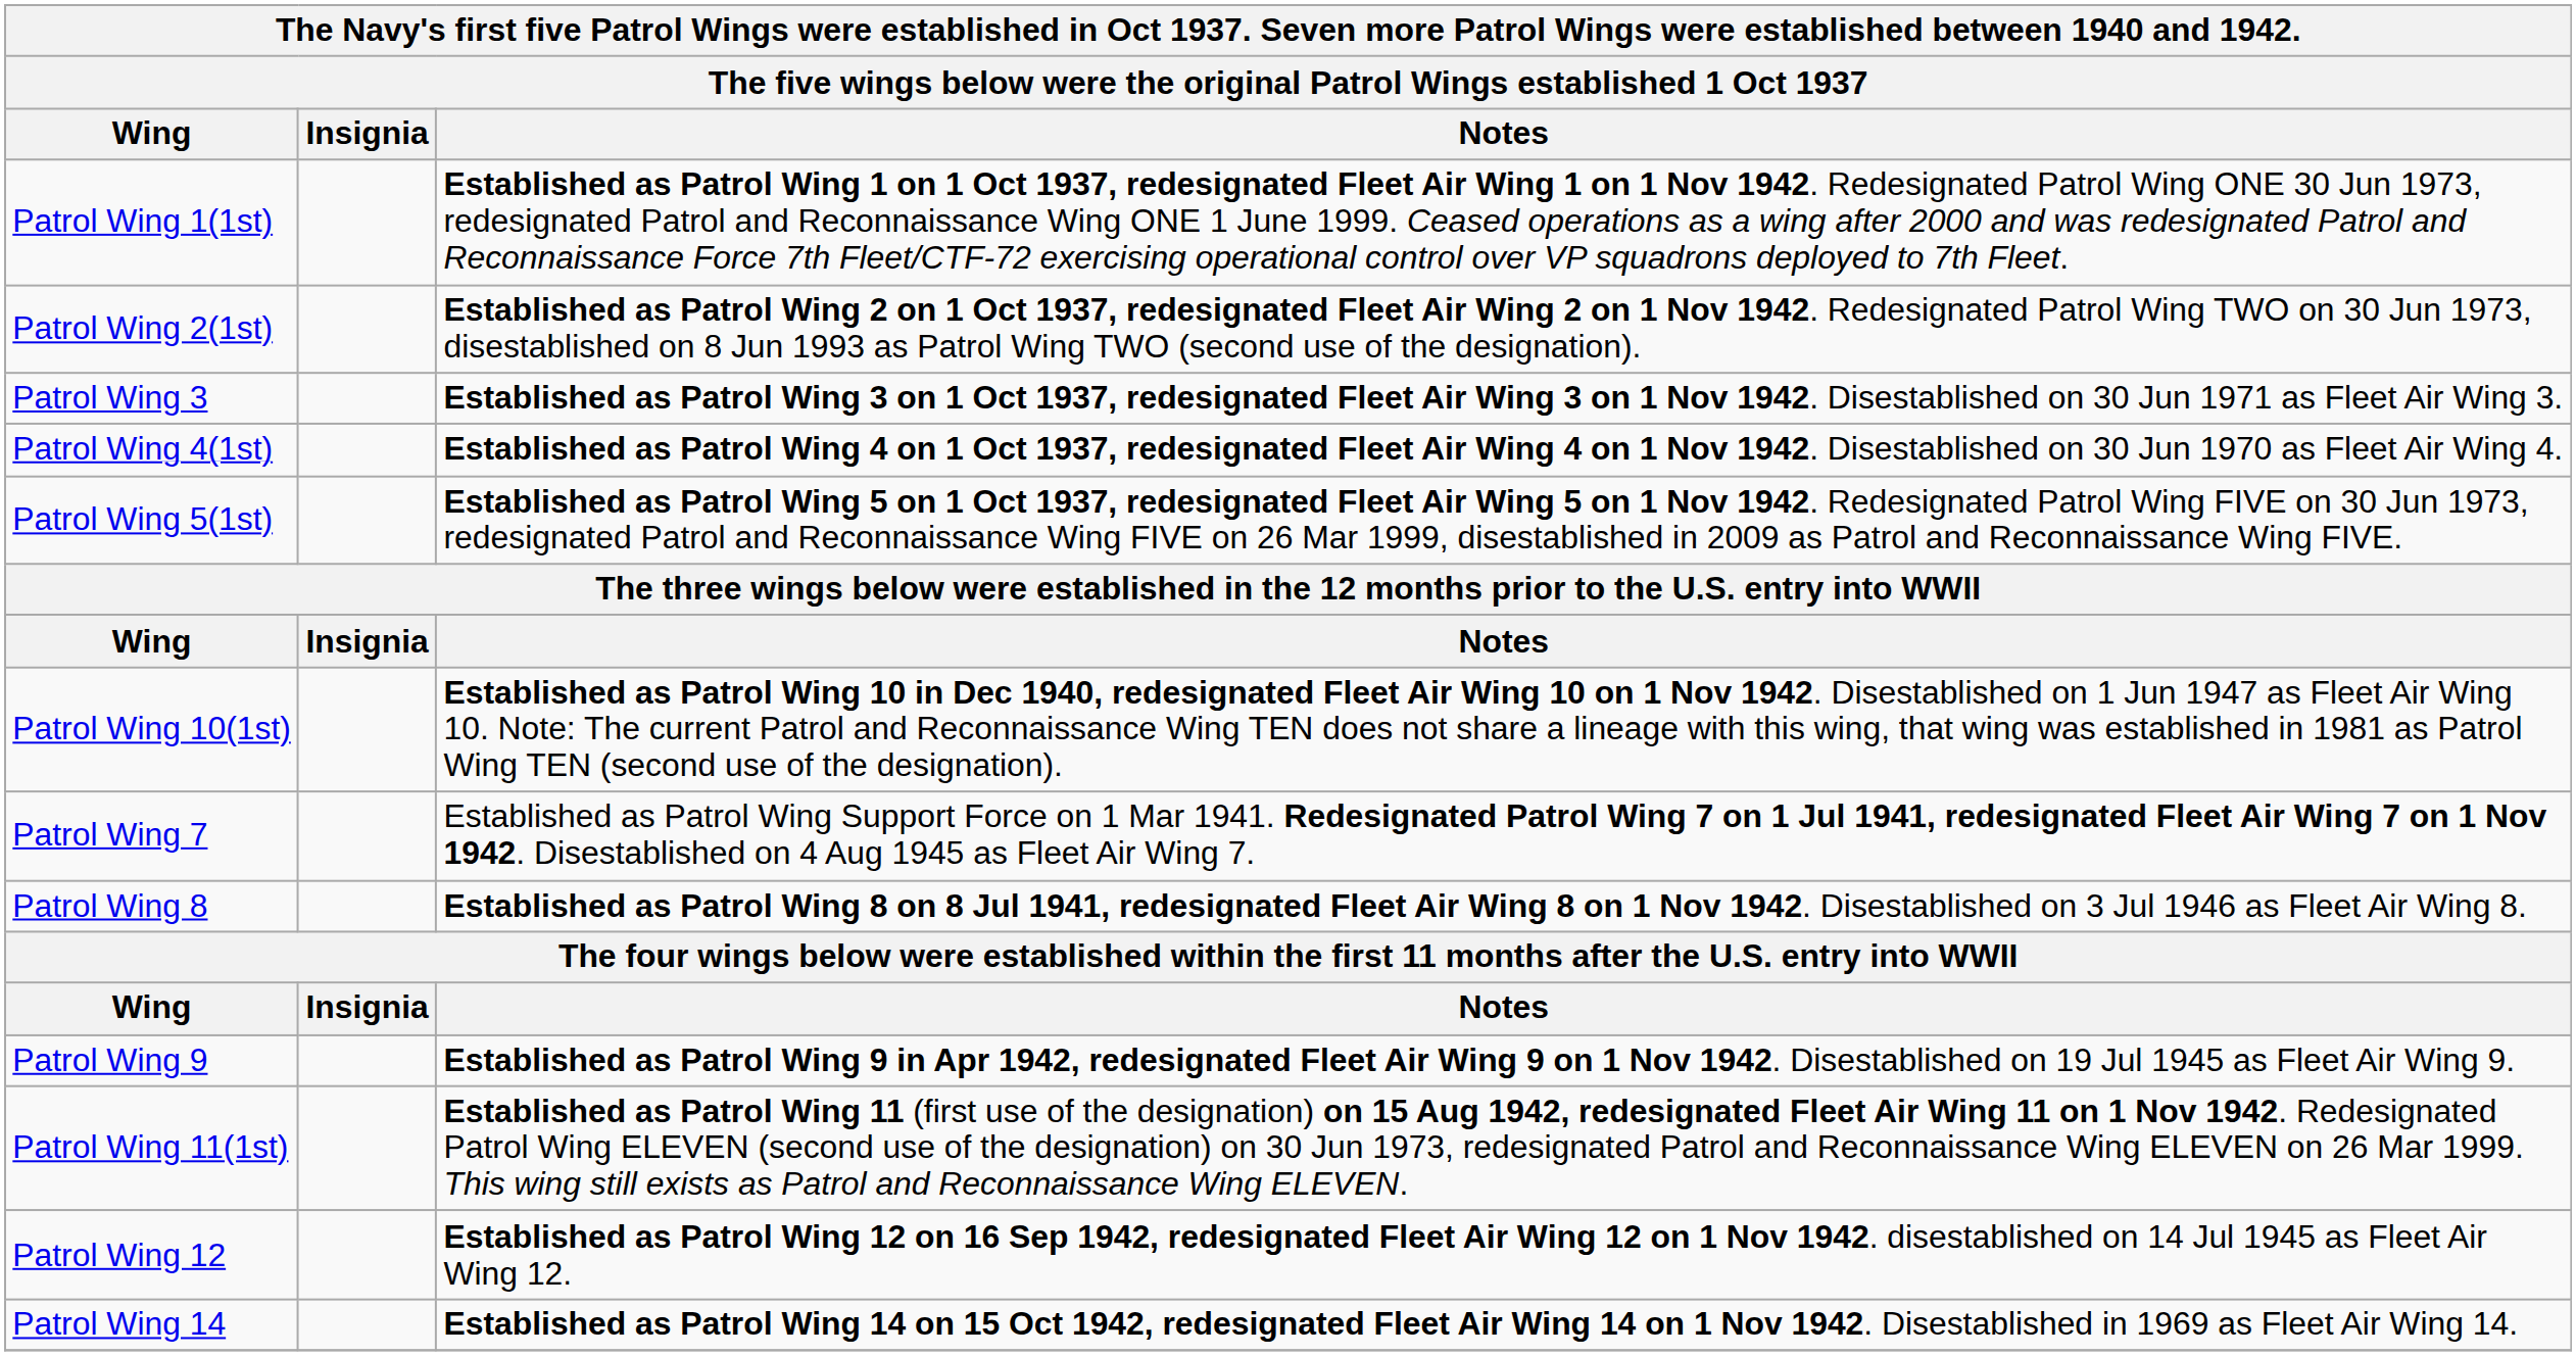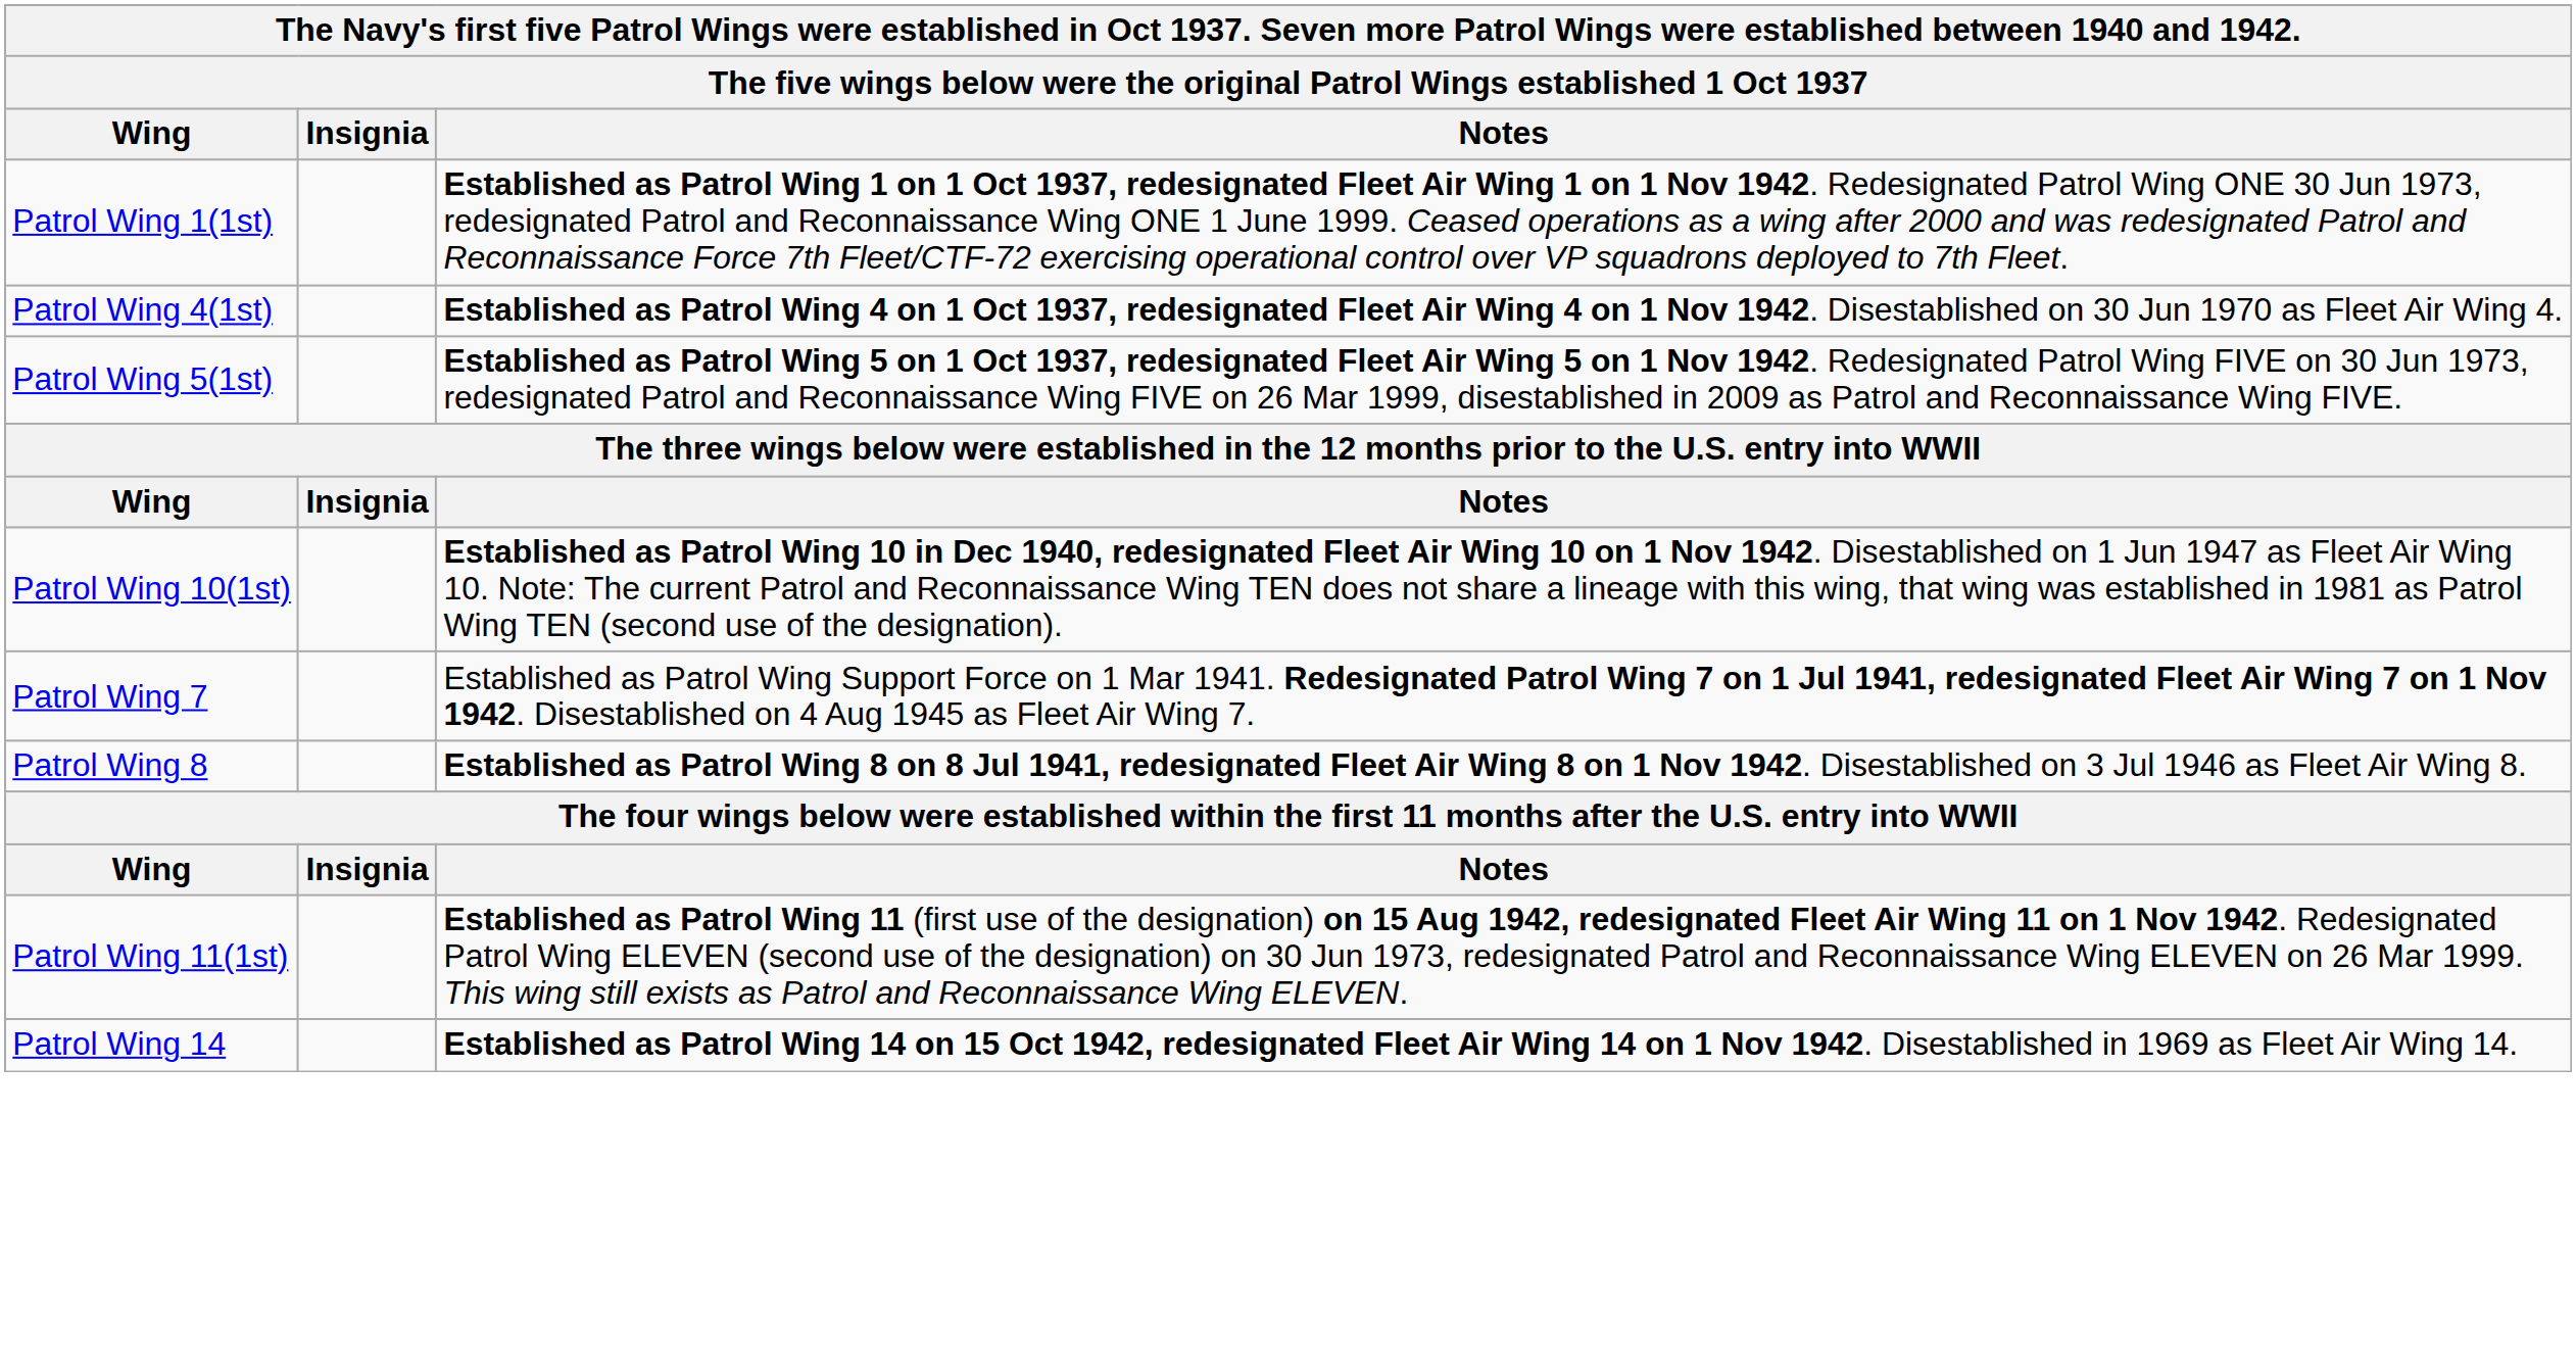- row: Patrol Wing 2(1st) | Established as Patrol Wing 2 on 1 Oct 1937, redesignated Fleet Air Wing 2 on 1 Nov 1942. Redesignated Patrol Wing TWO on 30 Jun 1973, disestablished on 8 Jun 1993 as Patrol Wing TWO (second use of the designation).
- row: Patrol Wing 3 | Established as Patrol Wing 3 on 1 Oct 1937, redesignated Fleet Air Wing 3 on 1 Nov 1942. Disestablished on 30 Jun 1971 as Fleet Air Wing 3.
- row: Patrol Wing 9 | Established as Patrol Wing 9 in Apr 1942, redesignated Fleet Air Wing 9 on 1 Nov 1942. Disestablished on 19 Jul 1945 as Fleet Air Wing 9.
- row: Patrol Wing 12 | Established as Patrol Wing 12 on 16 Sep 1942, redesignated Fleet Air Wing 12 on 1 Nov 1942. disestablished on 14 Jul 1945 as Fleet Air Wing 12.
